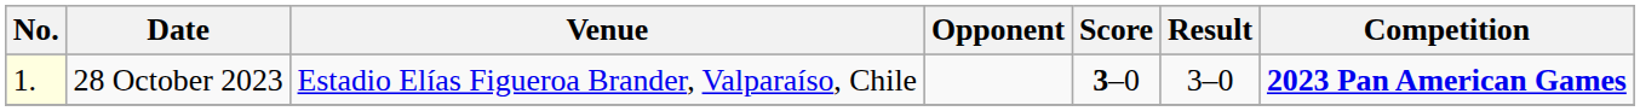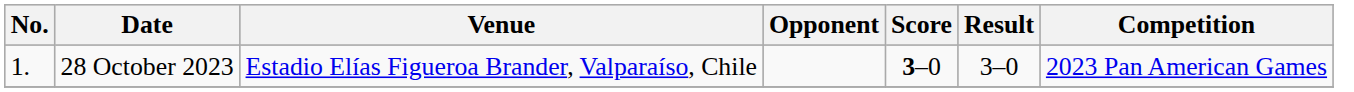28 October 2023 | No.: lightyellow background -> no background
28 October 2023 | Competition: bold -> normal
